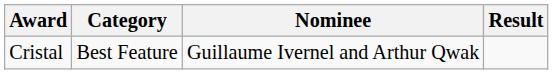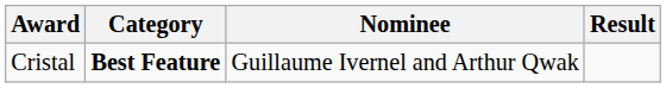Cristal | Category: normal -> bold
